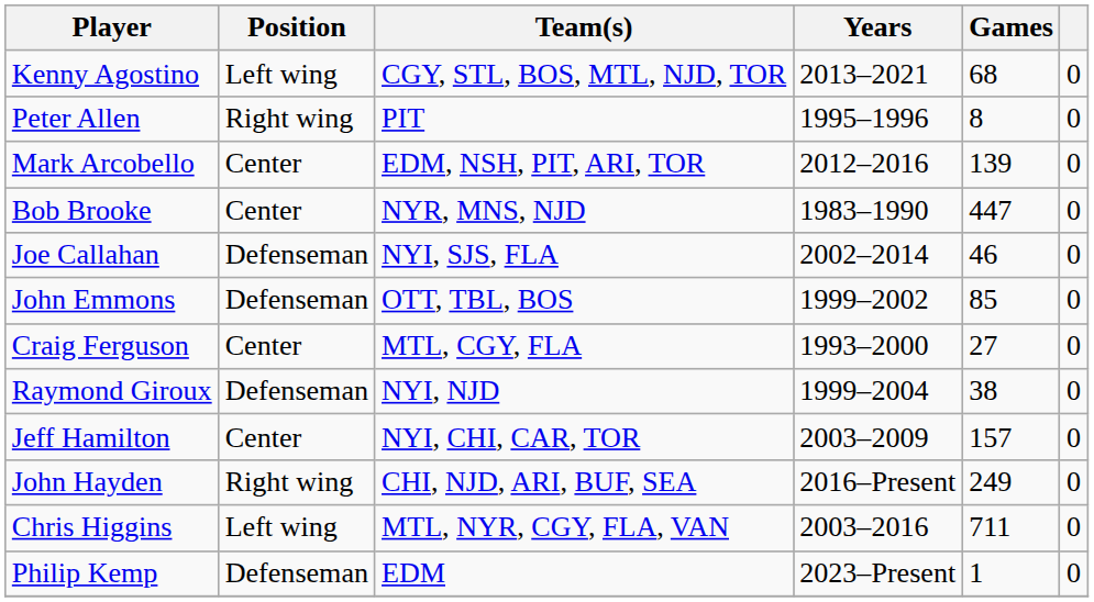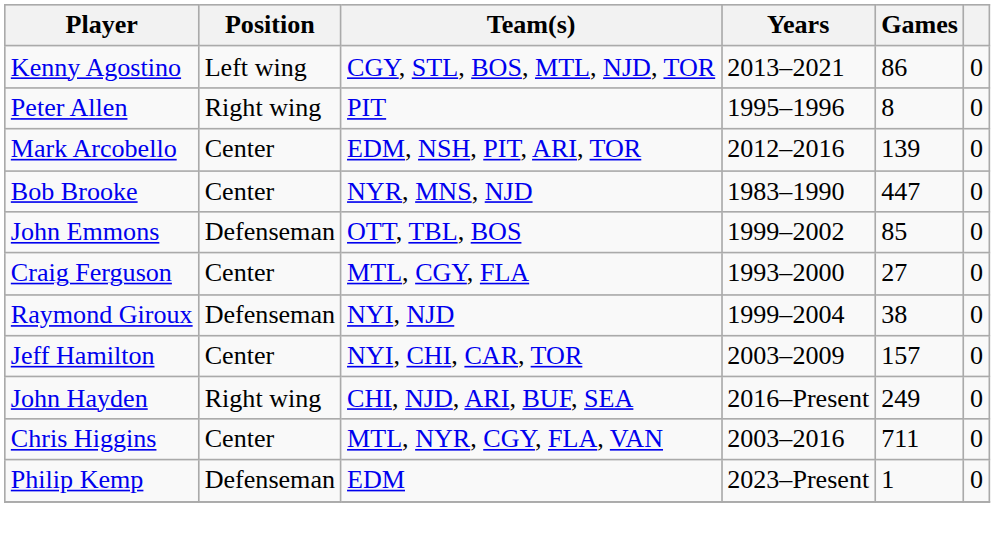Kenny Agostino | Games: 68 -> 86
- row: Joe Callahan | Defenseman | NYI, SJS, FLA | 2002–2014 | 46 | 0
Chris Higgins | Position: Left wing -> Center
